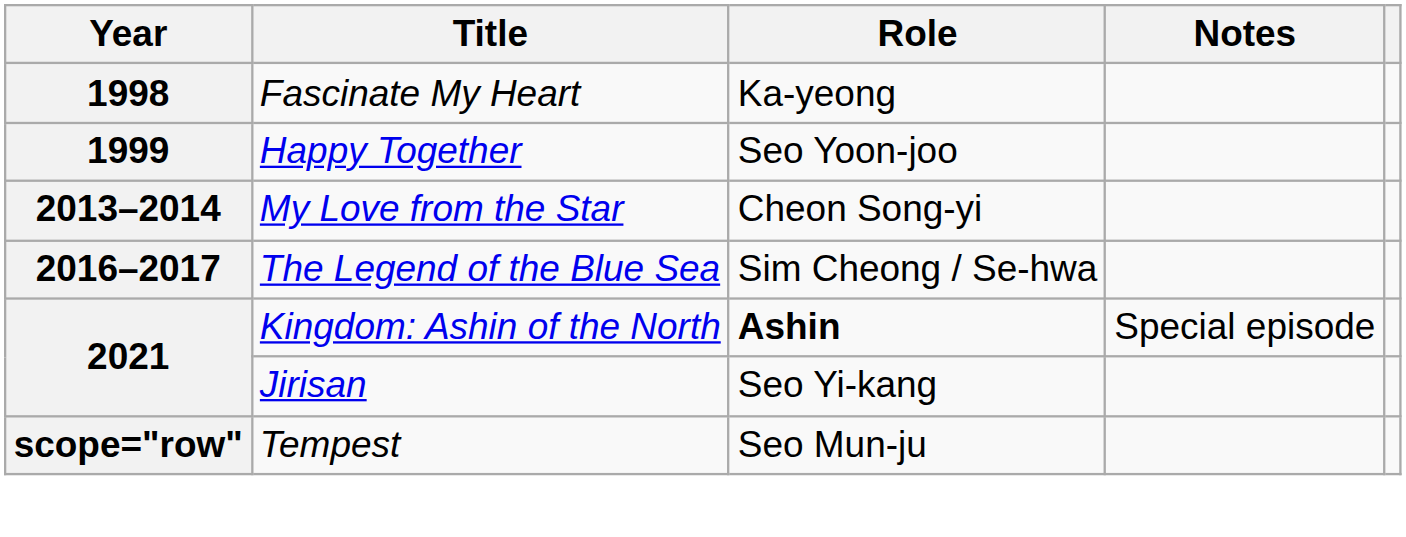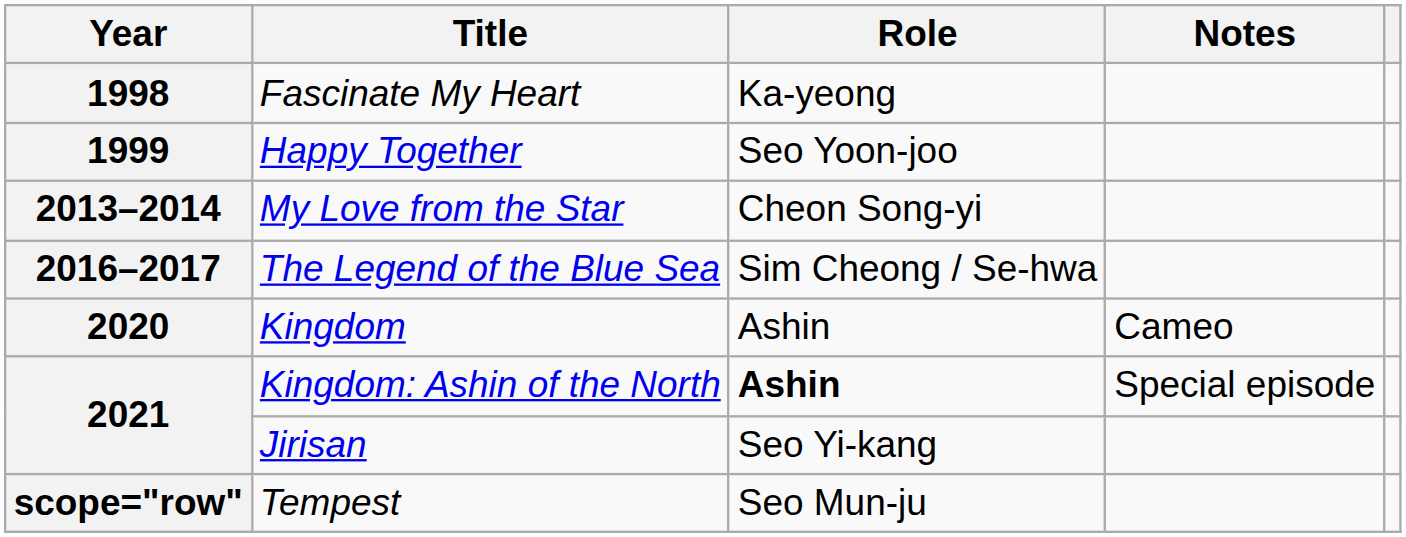+ row: 2020 | Kingdom | Ashin | Cameo
